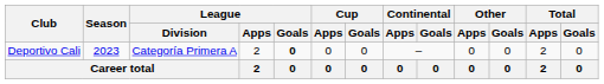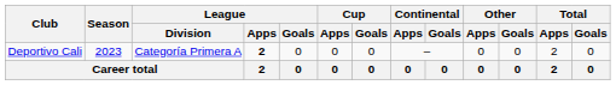Deportivo Cali | League / Apps: normal -> bold
Deportivo Cali | League / Goals: bold -> normal
